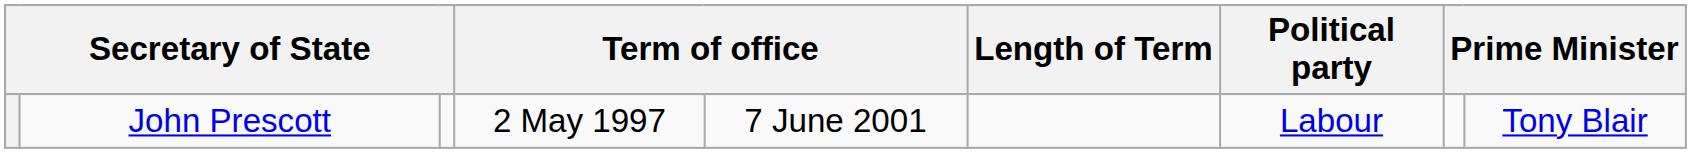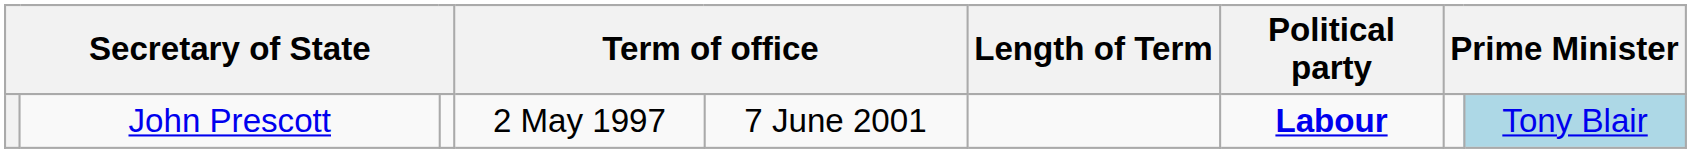John Prescott | Political party: normal -> bold
John Prescott | column 9: no background -> lightblue background
